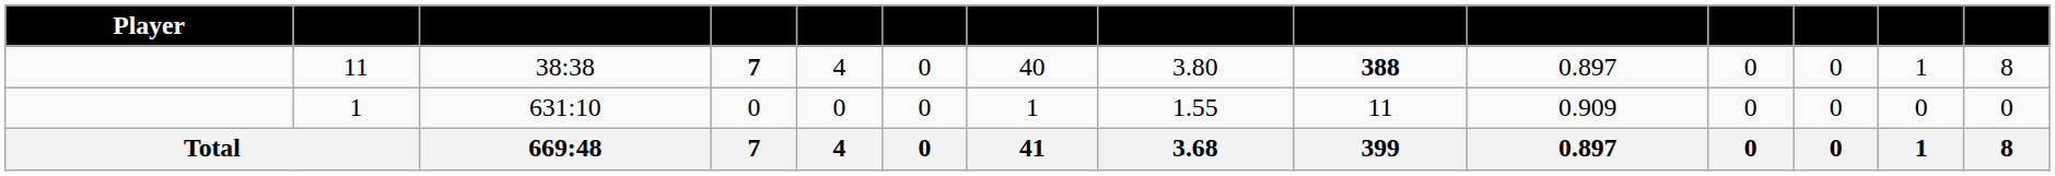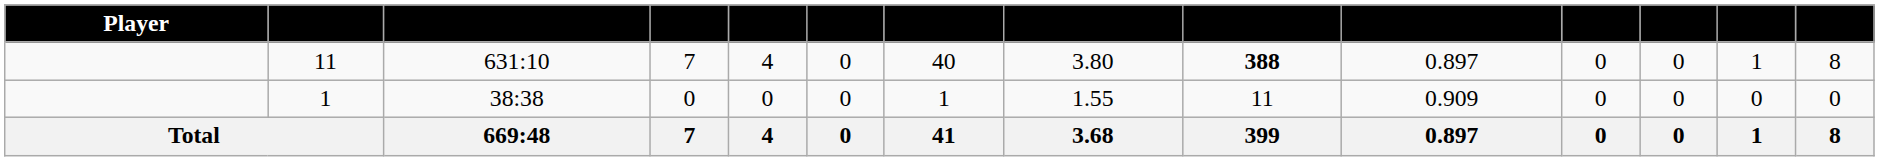row 2 | column 3: 38:38 -> 631:10
row 2 | column 4: bold -> normal
row 3 | column 3: 631:10 -> 38:38
